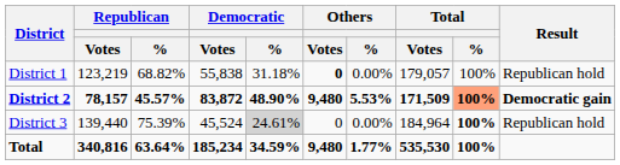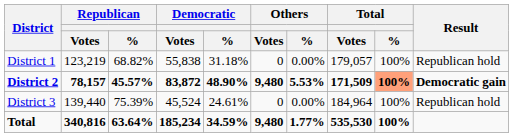District 1 | Others / Votes: bold -> normal
District 3 | Democratic / %: lightgrey background -> no background
District 3 | Total / %: bold -> normal
